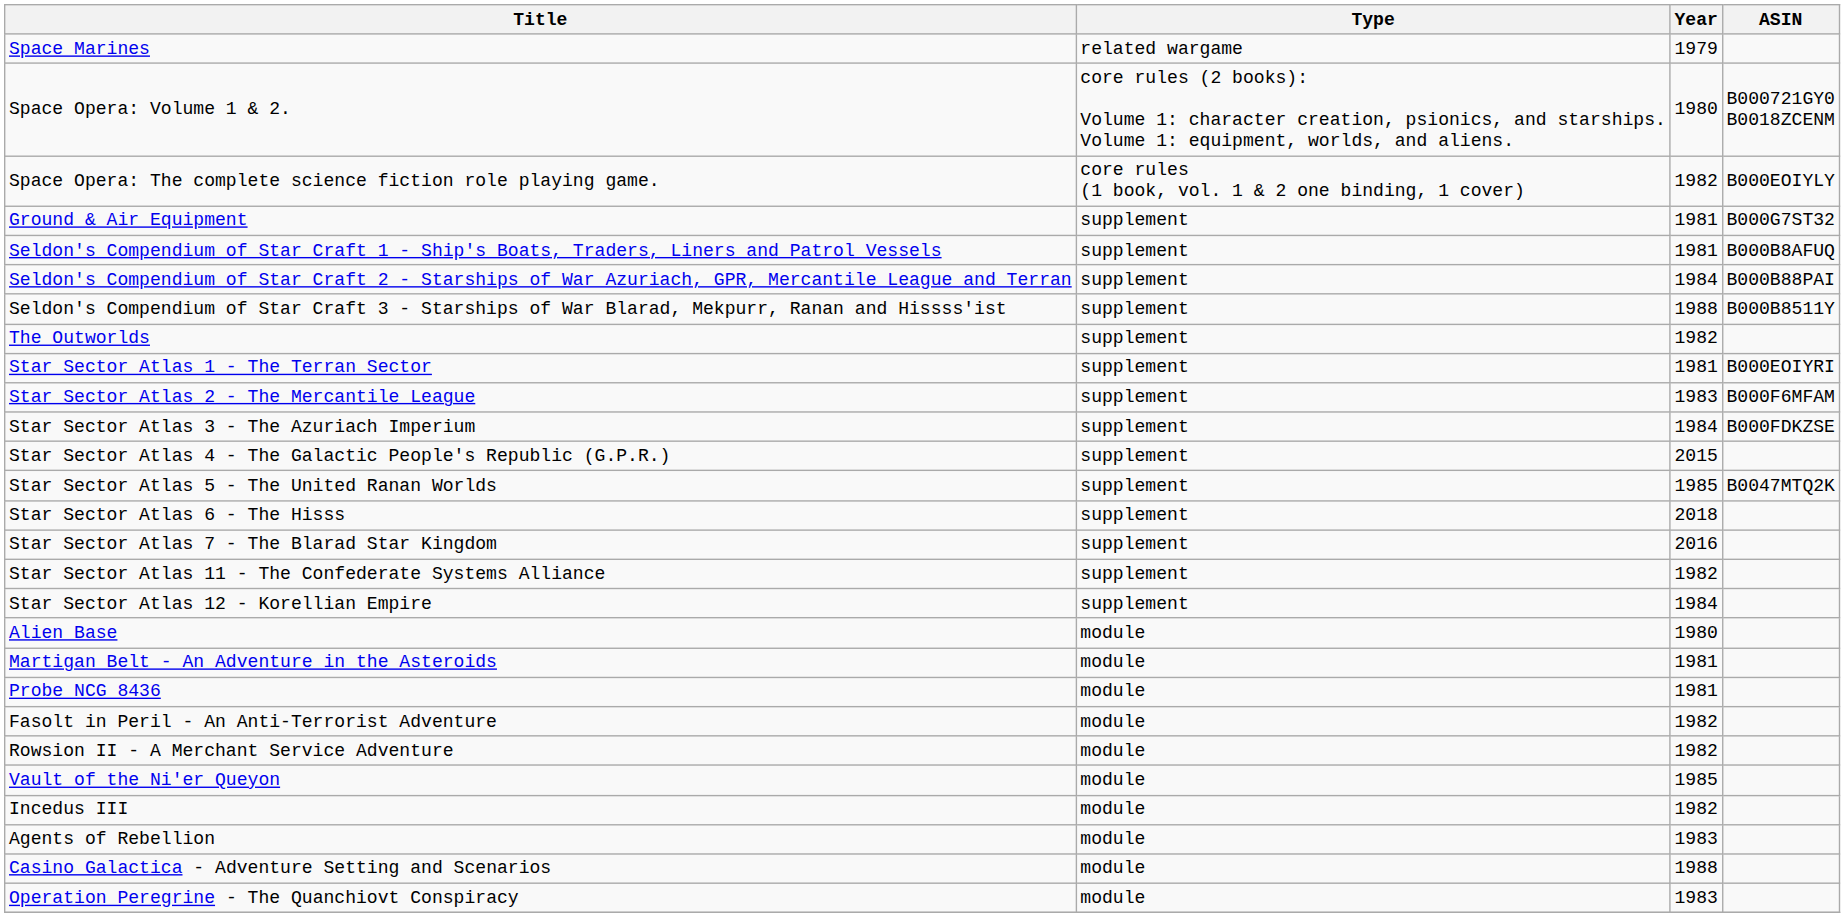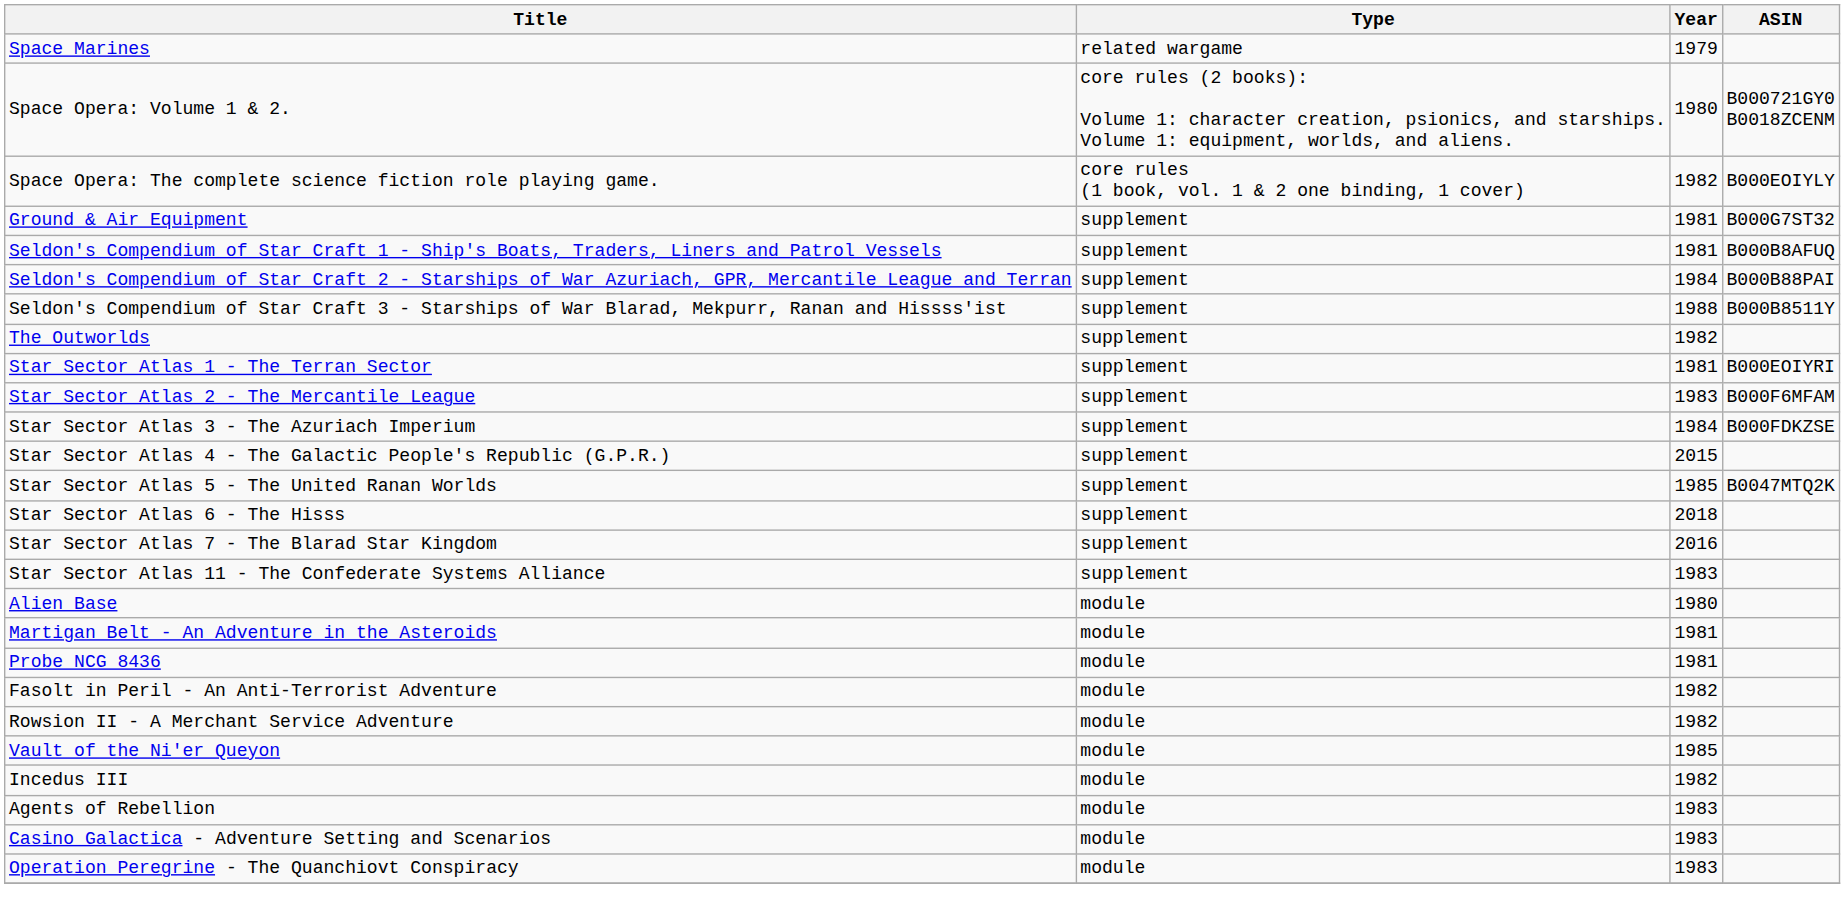Star Sector Atlas 11 - The Confederate Systems Alliance | Year: 1982 -> 1983
- row: Star Sector Atlas 12 - Korellian Empire | supplement | 1984
Casino Galactica - Adventure Setting and Scenarios | Year: 1988 -> 1983
